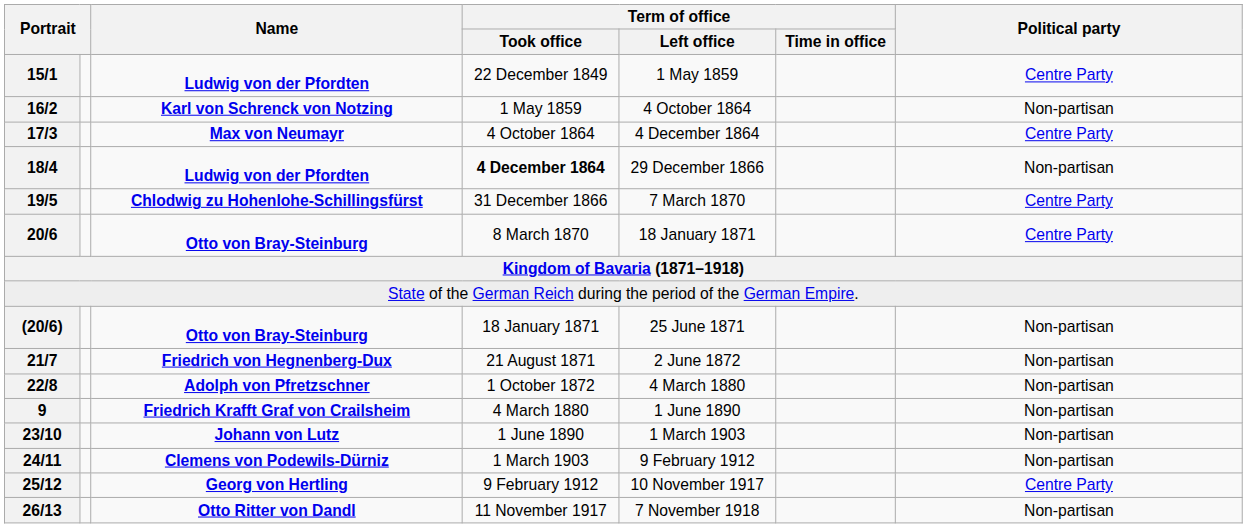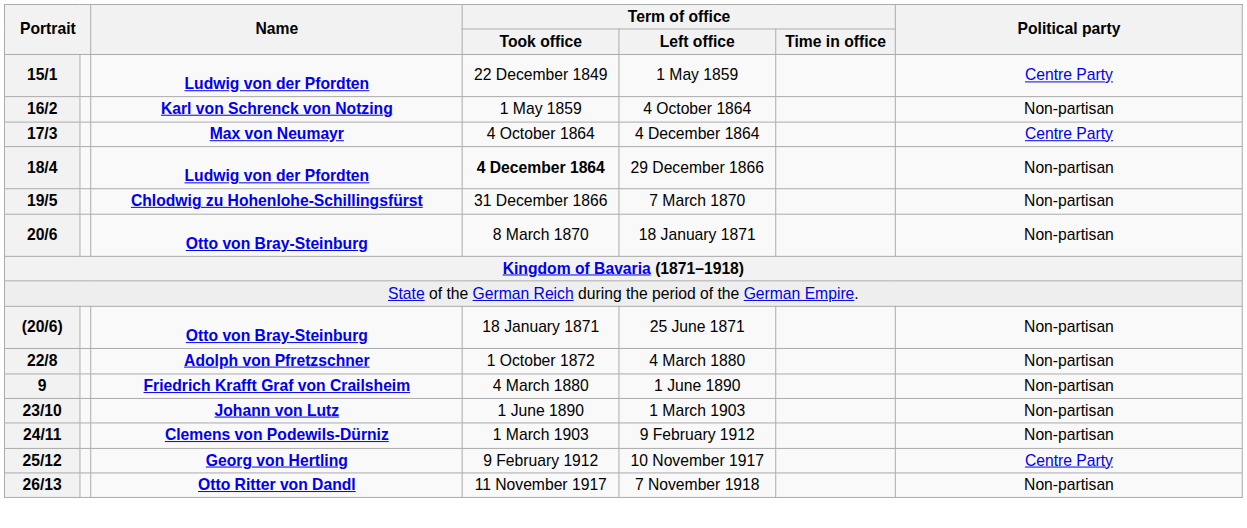19/5 | Political party: Centre Party -> Non-partisan
20/6 | Political party: Centre Party -> Non-partisan
- row: 21/7 | Friedrich von Hegnenberg-Dux | 21 August 1871 | 2 June 1872 | Non-partisan
